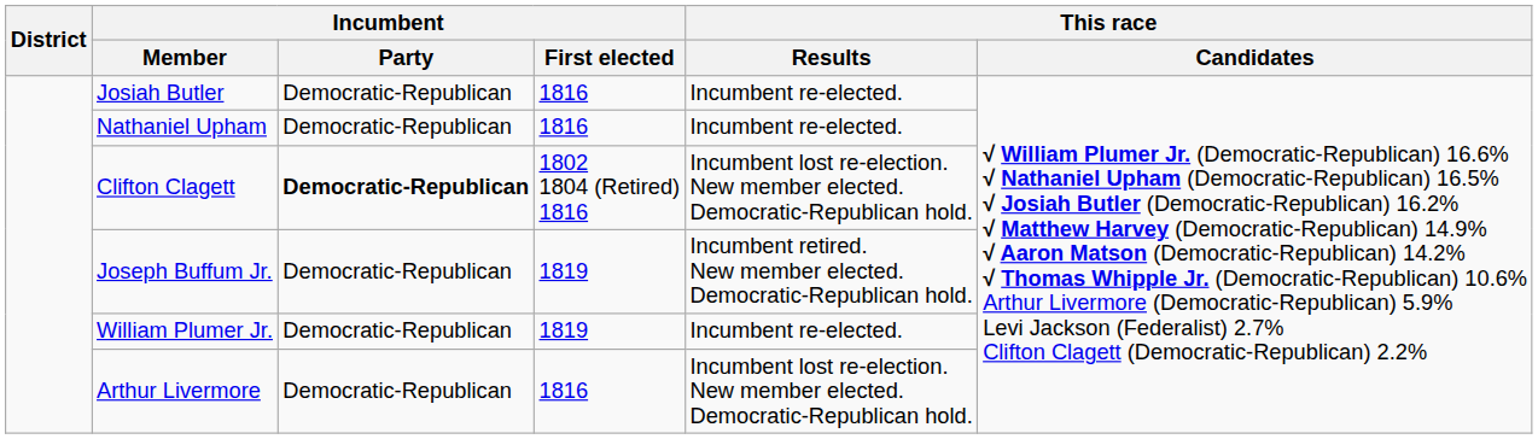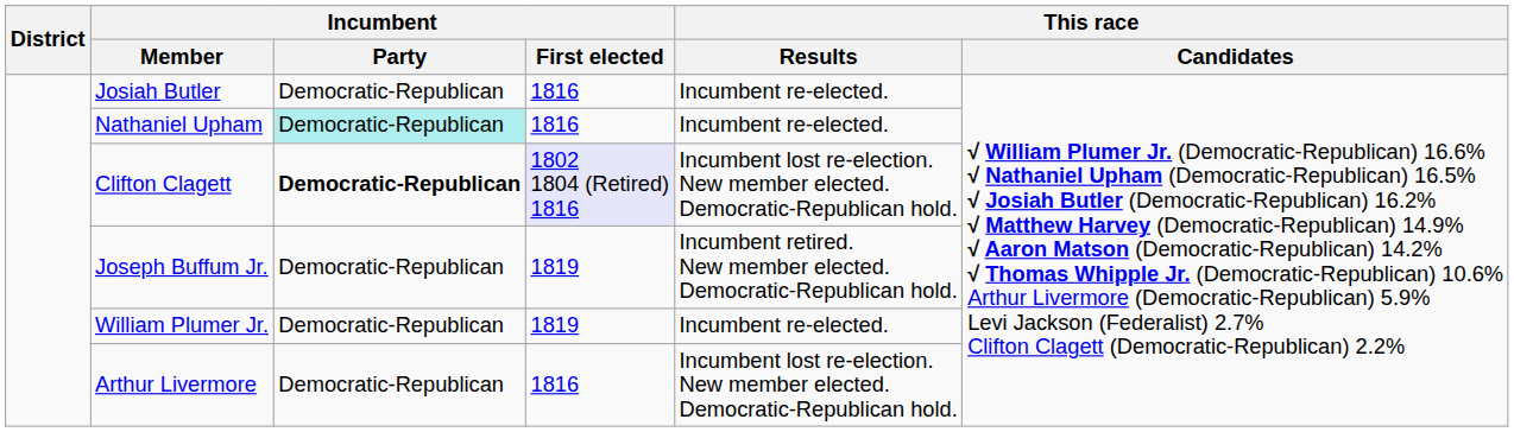Nathaniel Upham | Incumbent / Party: no background -> paleturquoise background
Clifton Clagett | Incumbent / First elected: no background -> lavender background
